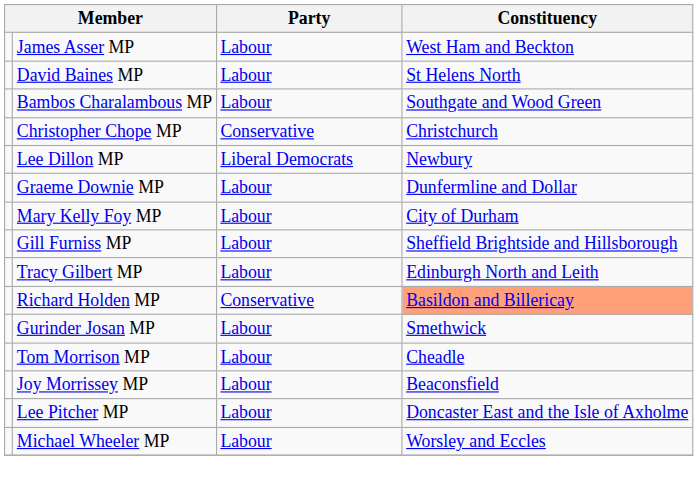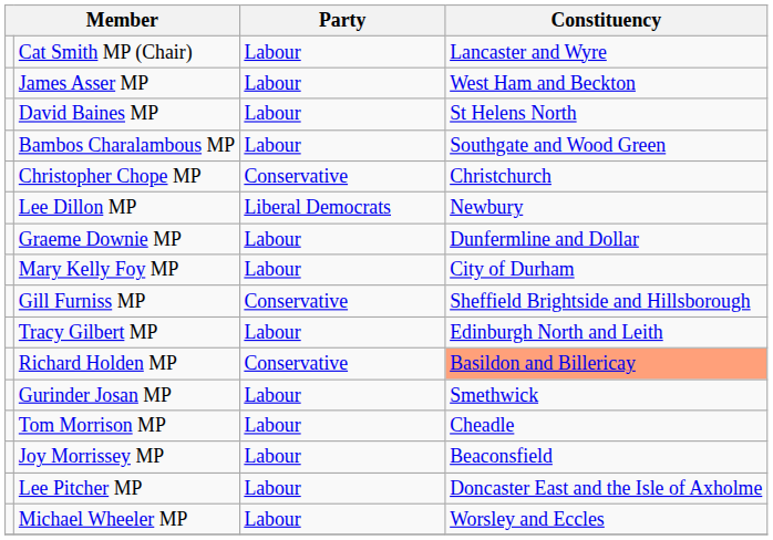+ row: Cat Smith MP (Chair) | Labour | Lancaster and Wyre
Gill Furniss MP | Party: Labour -> Conservative
